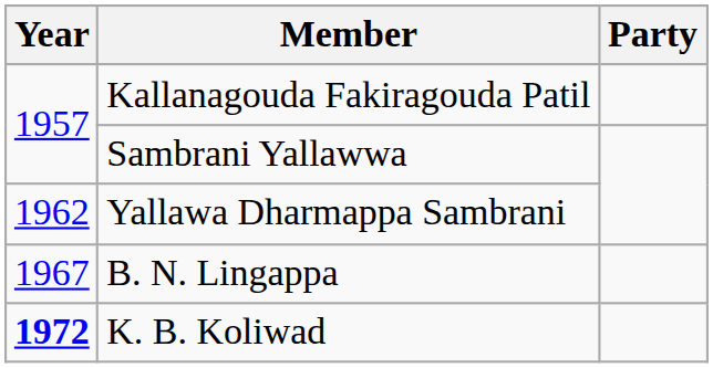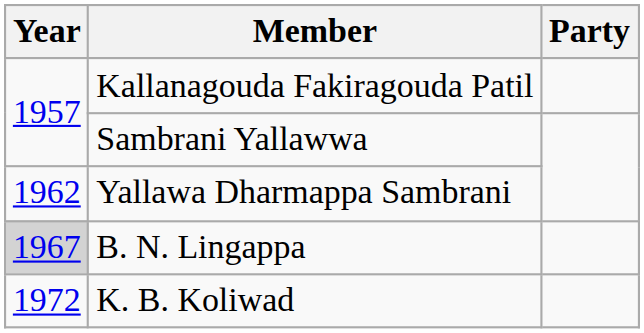B. N. Lingappa | Year: no background -> lightgrey background
K. B. Koliwad | Year: bold -> normal
